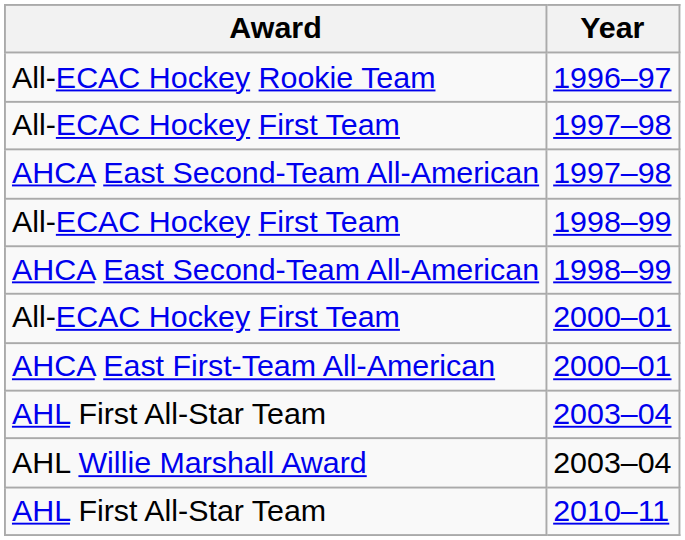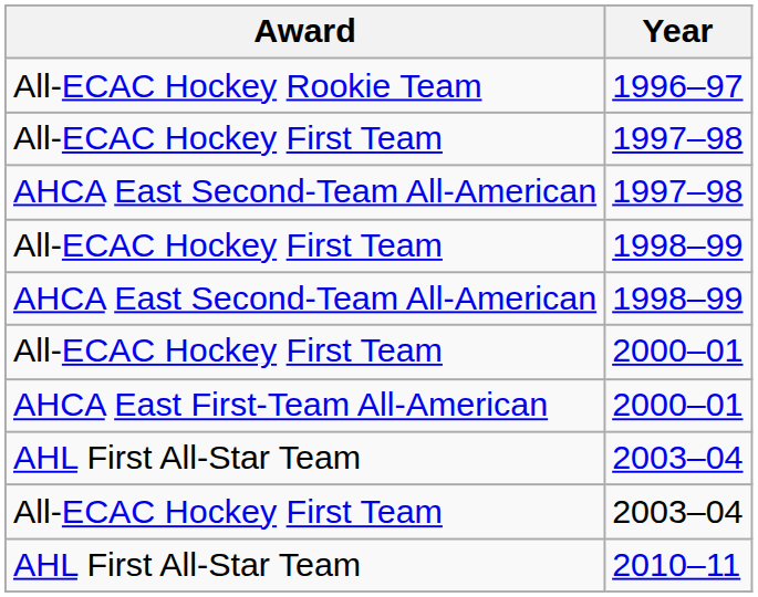row 10 | Award: AHL Willie Marshall Award -> All-ECAC Hockey First Team
